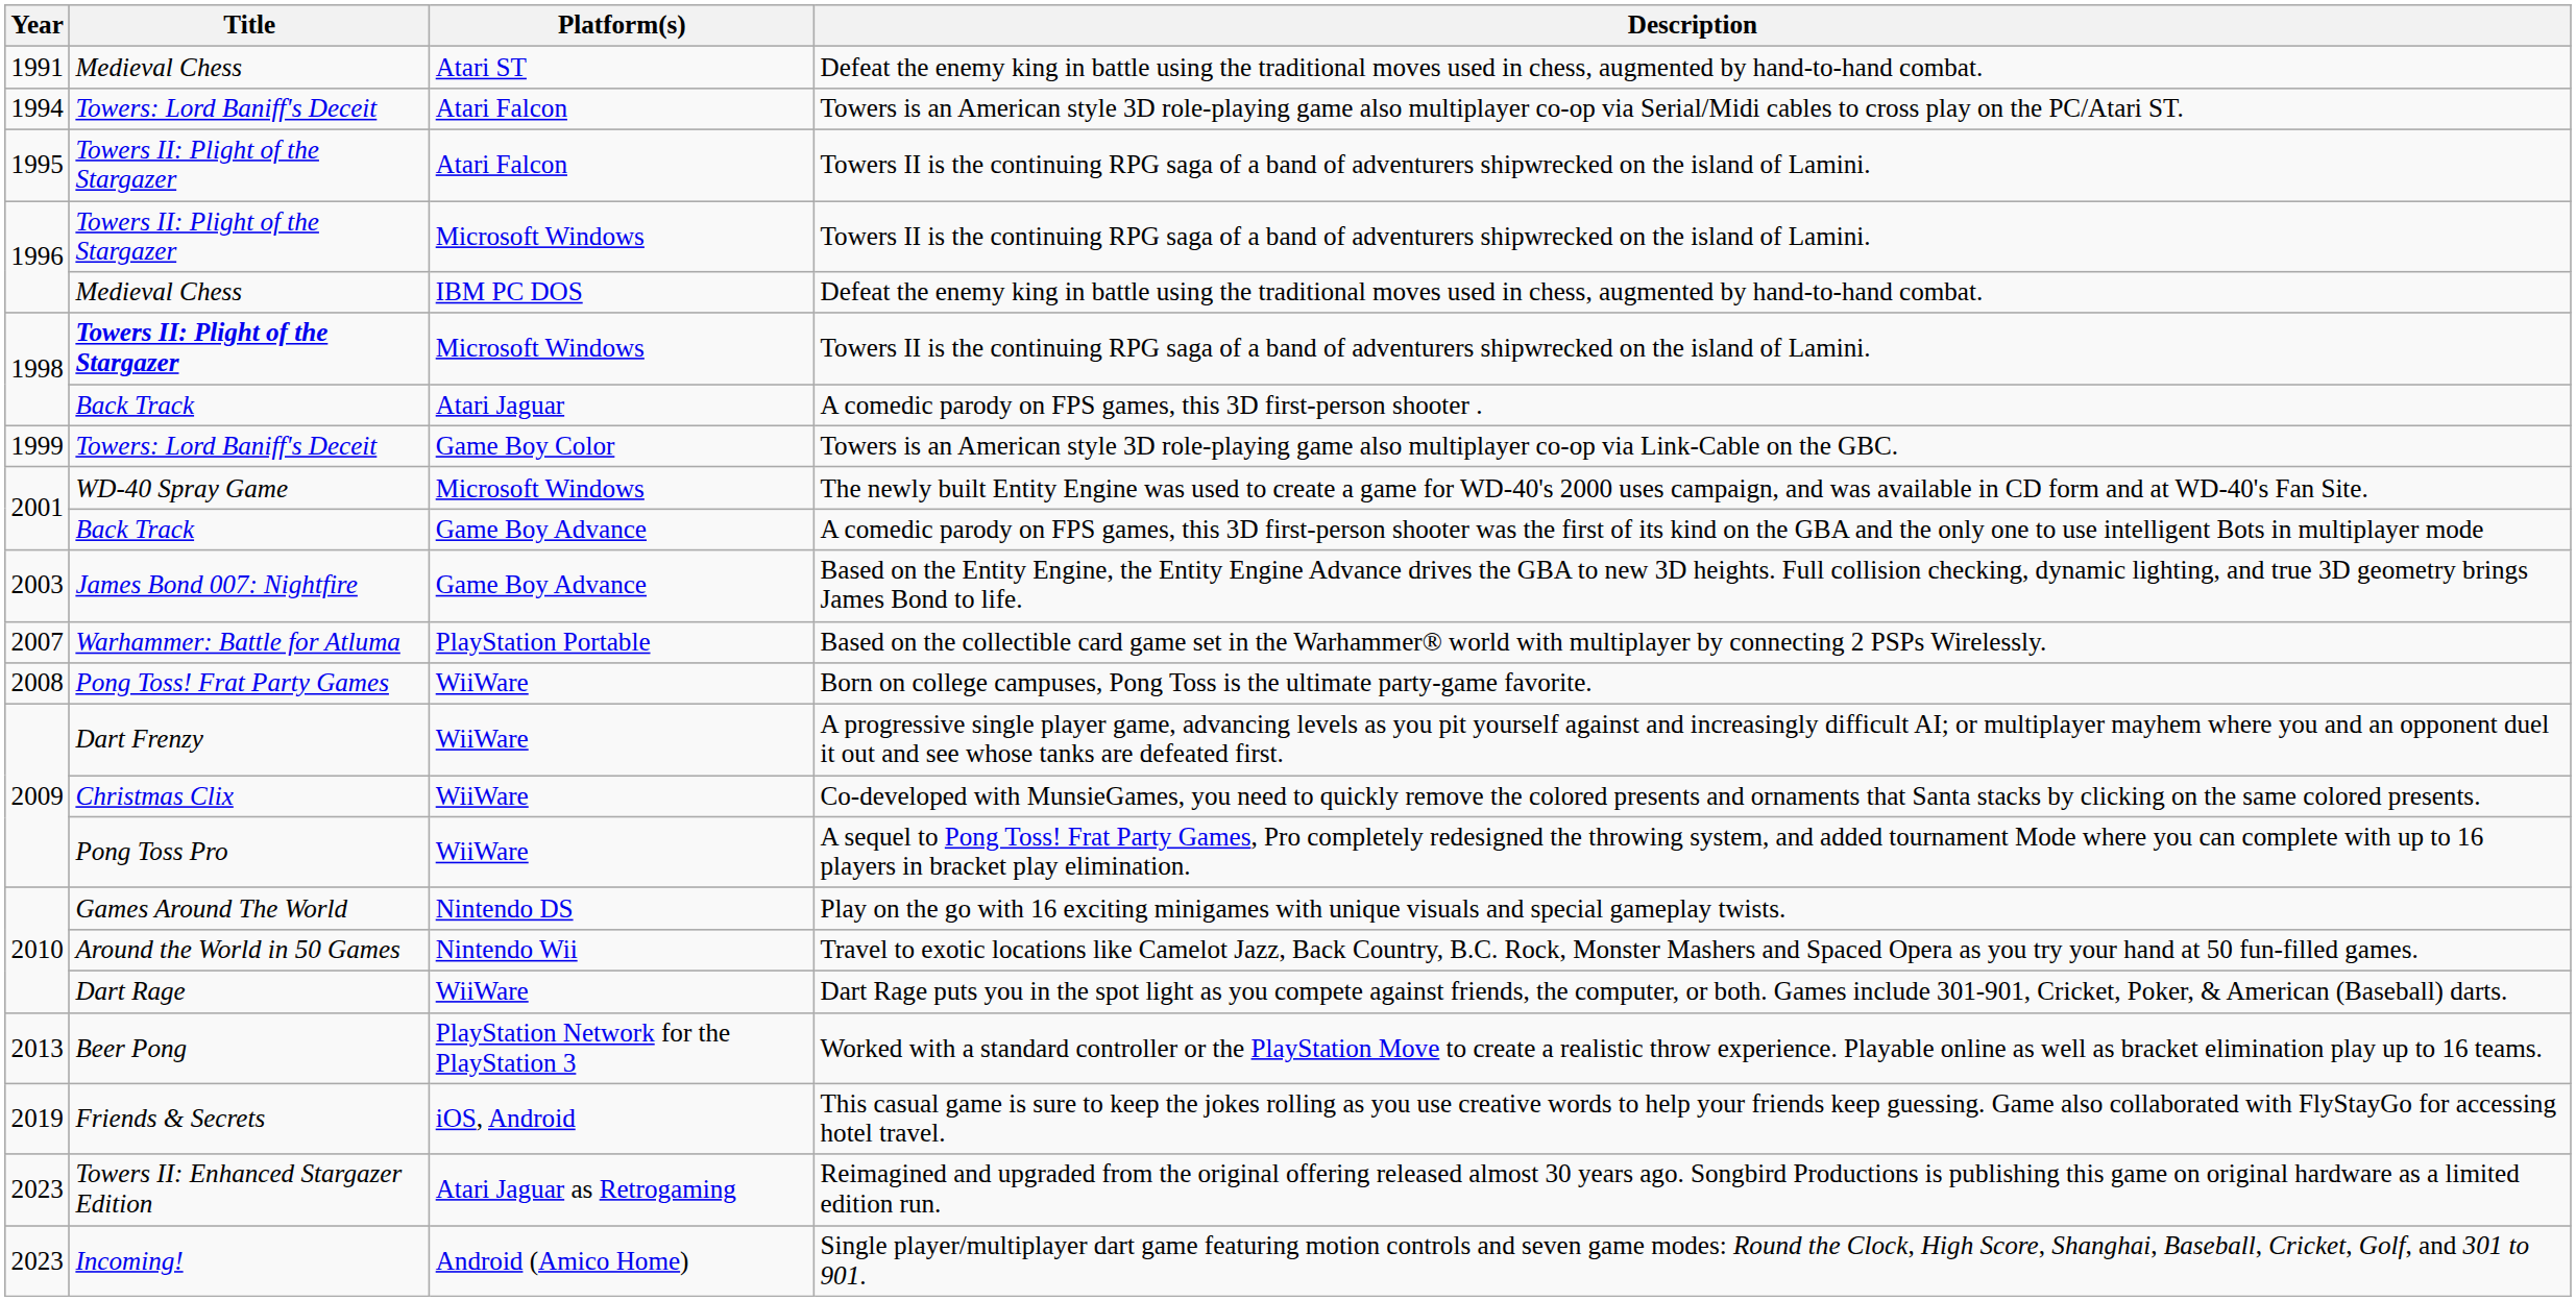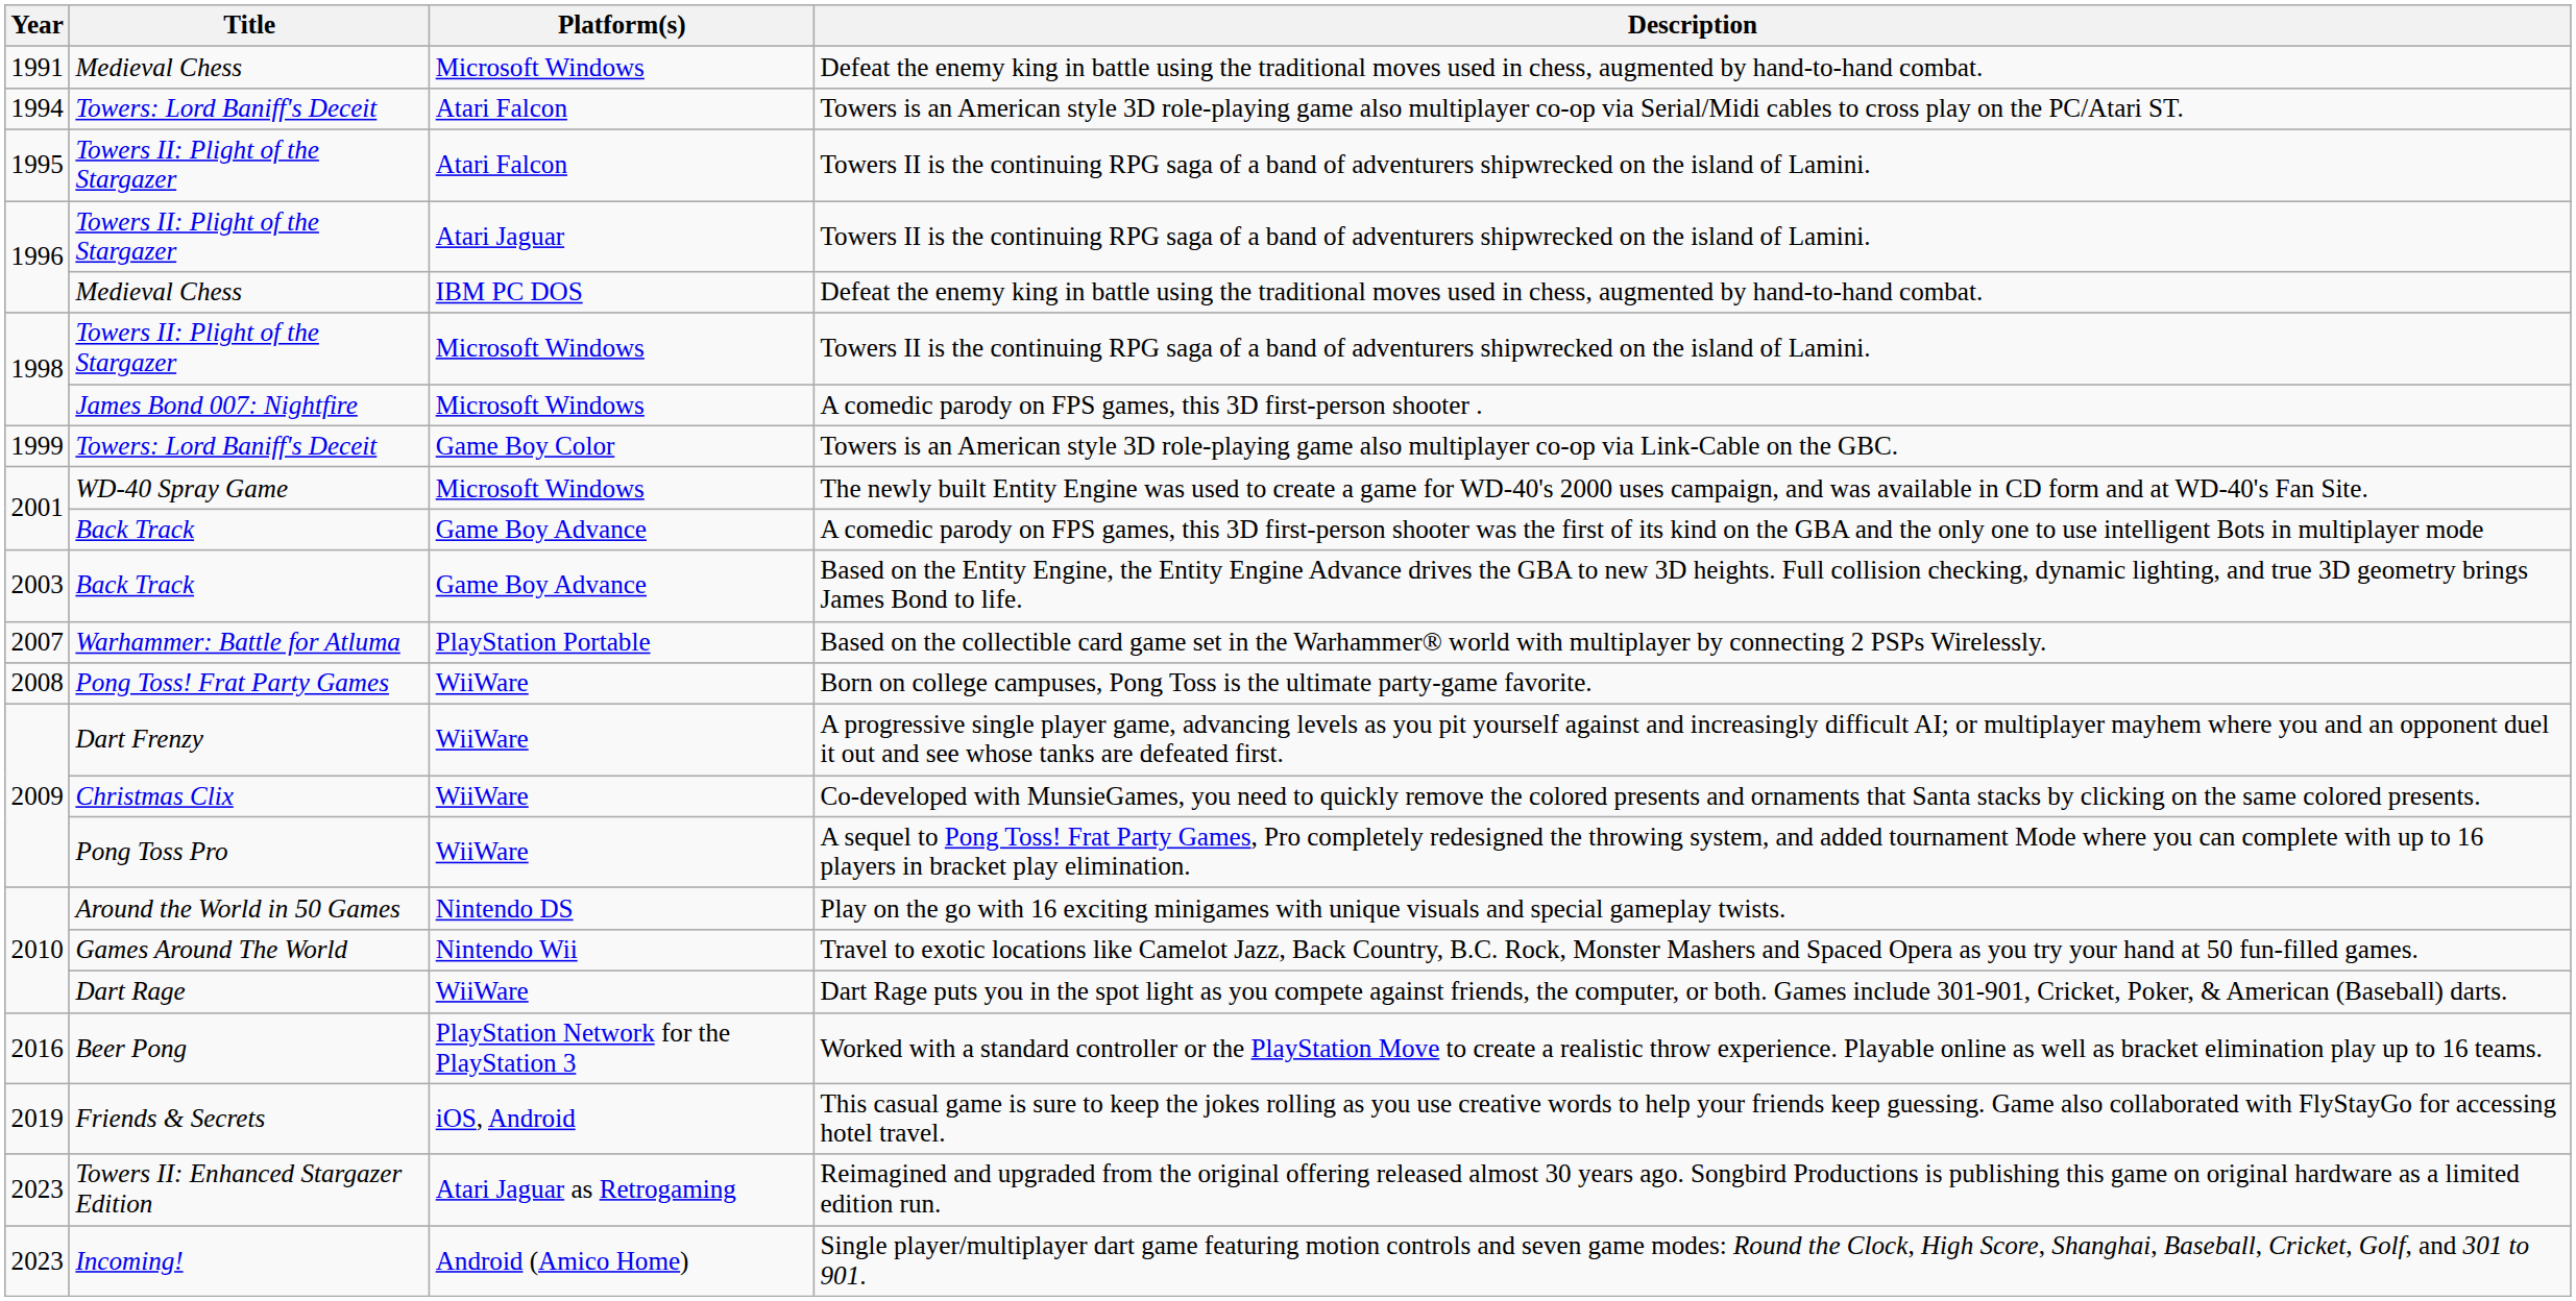row 2 | Platform(s): Atari ST -> Microsoft Windows
row 5 | Platform(s): Microsoft Windows -> Atari Jaguar
row 7 | Title: bold -> normal
row 8 | Title: Back Track -> James Bond 007: Nightfire
row 8 | Platform(s): Atari Jaguar -> Microsoft Windows
row 12 | Title: James Bond 007: Nightfire -> Back Track
row 18 | Title: Games Around The World -> Around the World in 50 Games
row 19 | Title: Around the World in 50 Games -> Games Around The World
row 21 | Year: 2013 -> 2016
